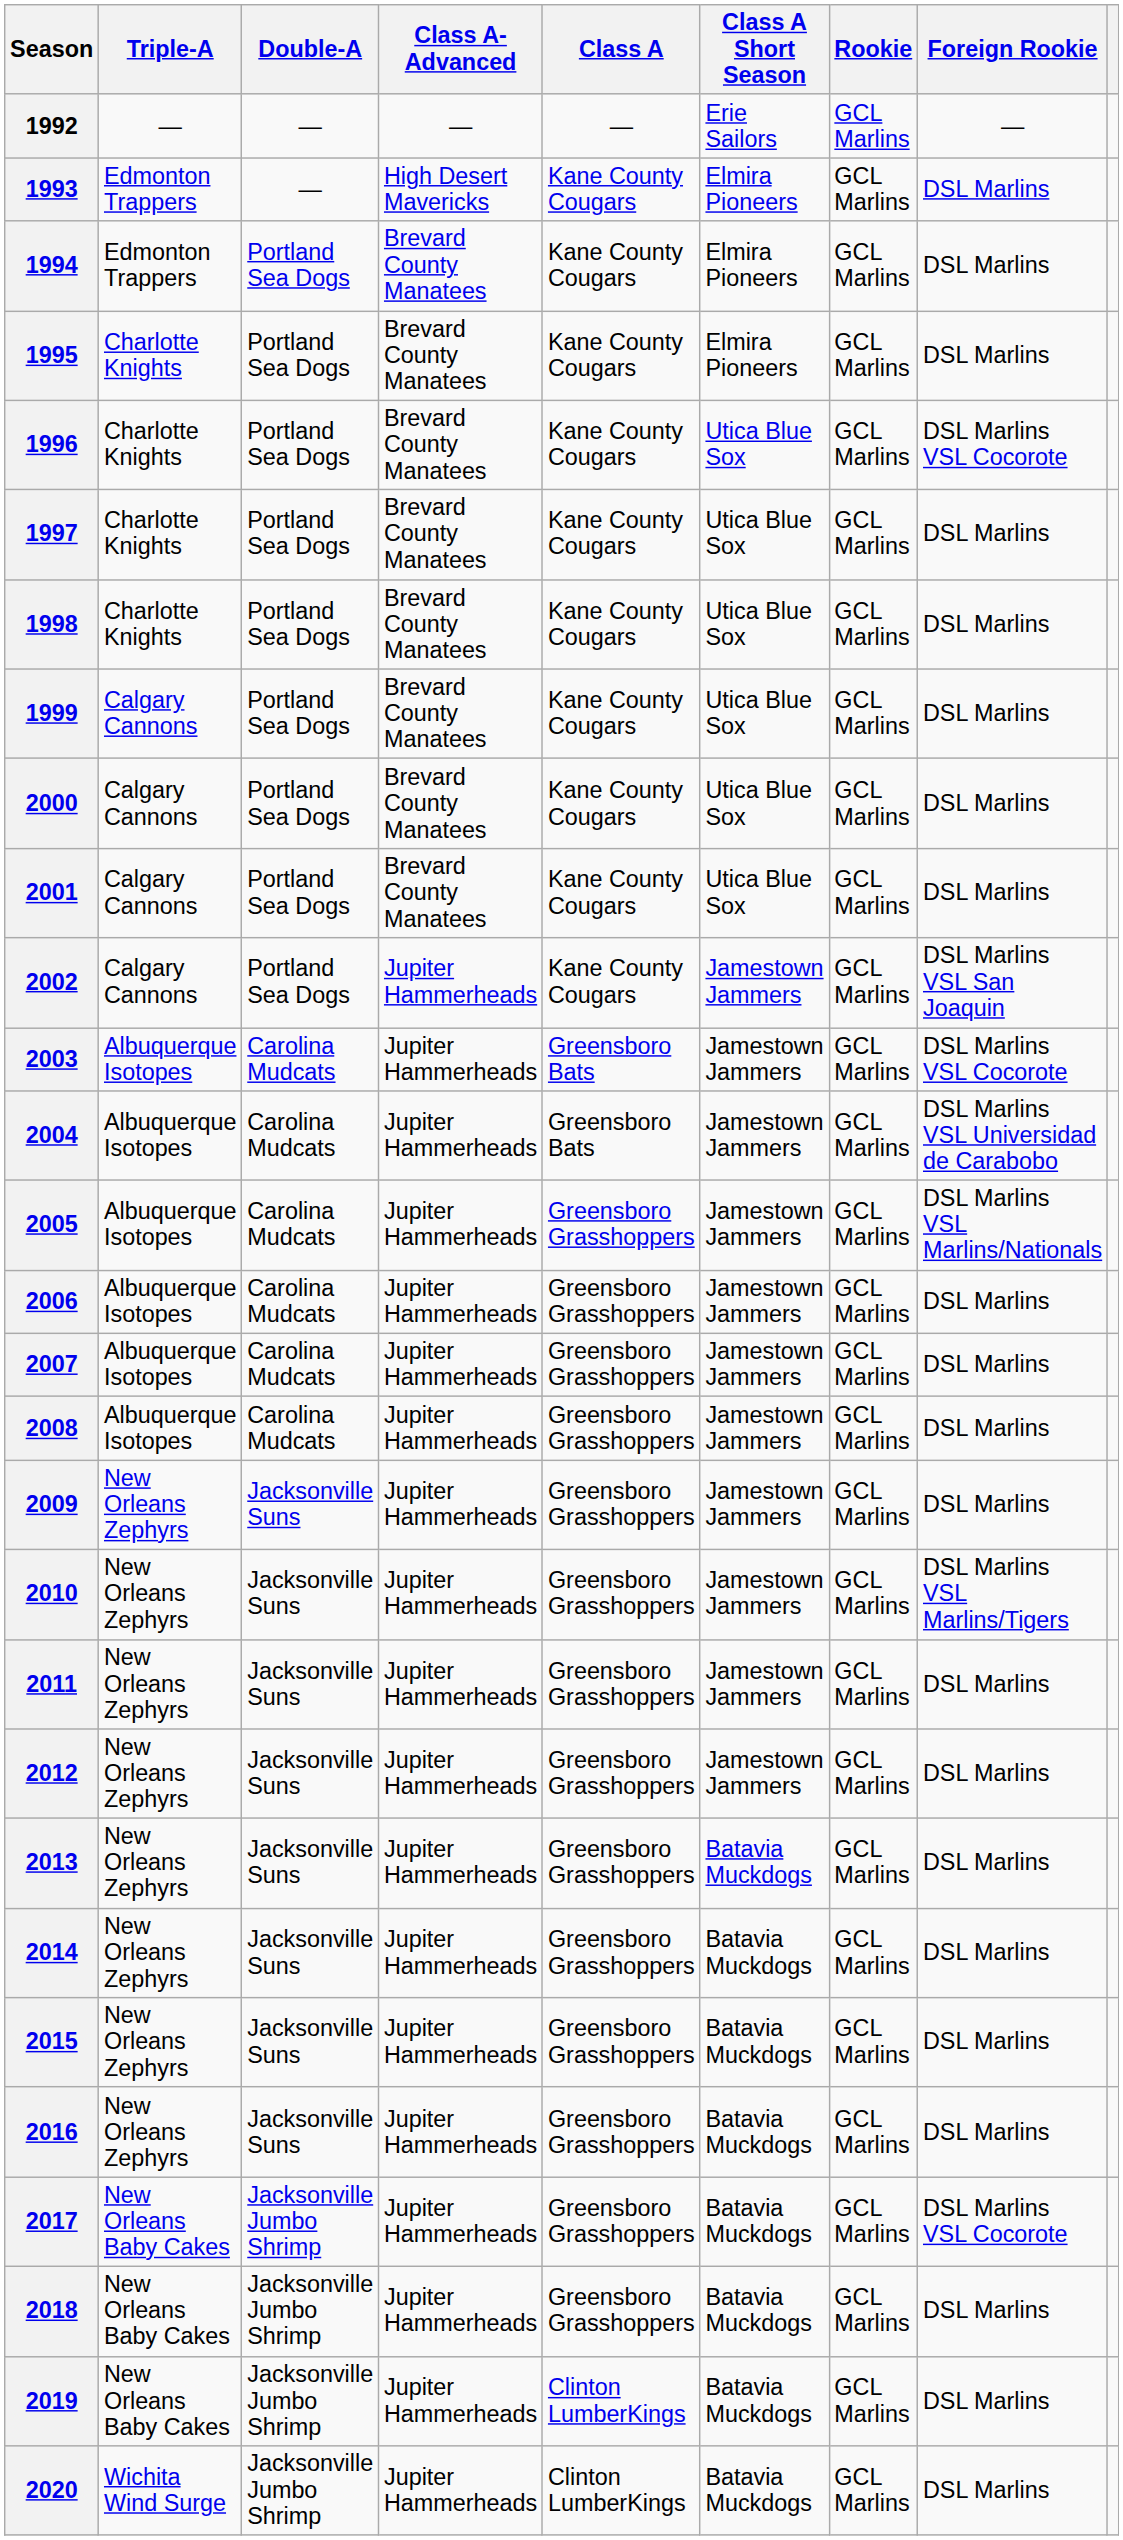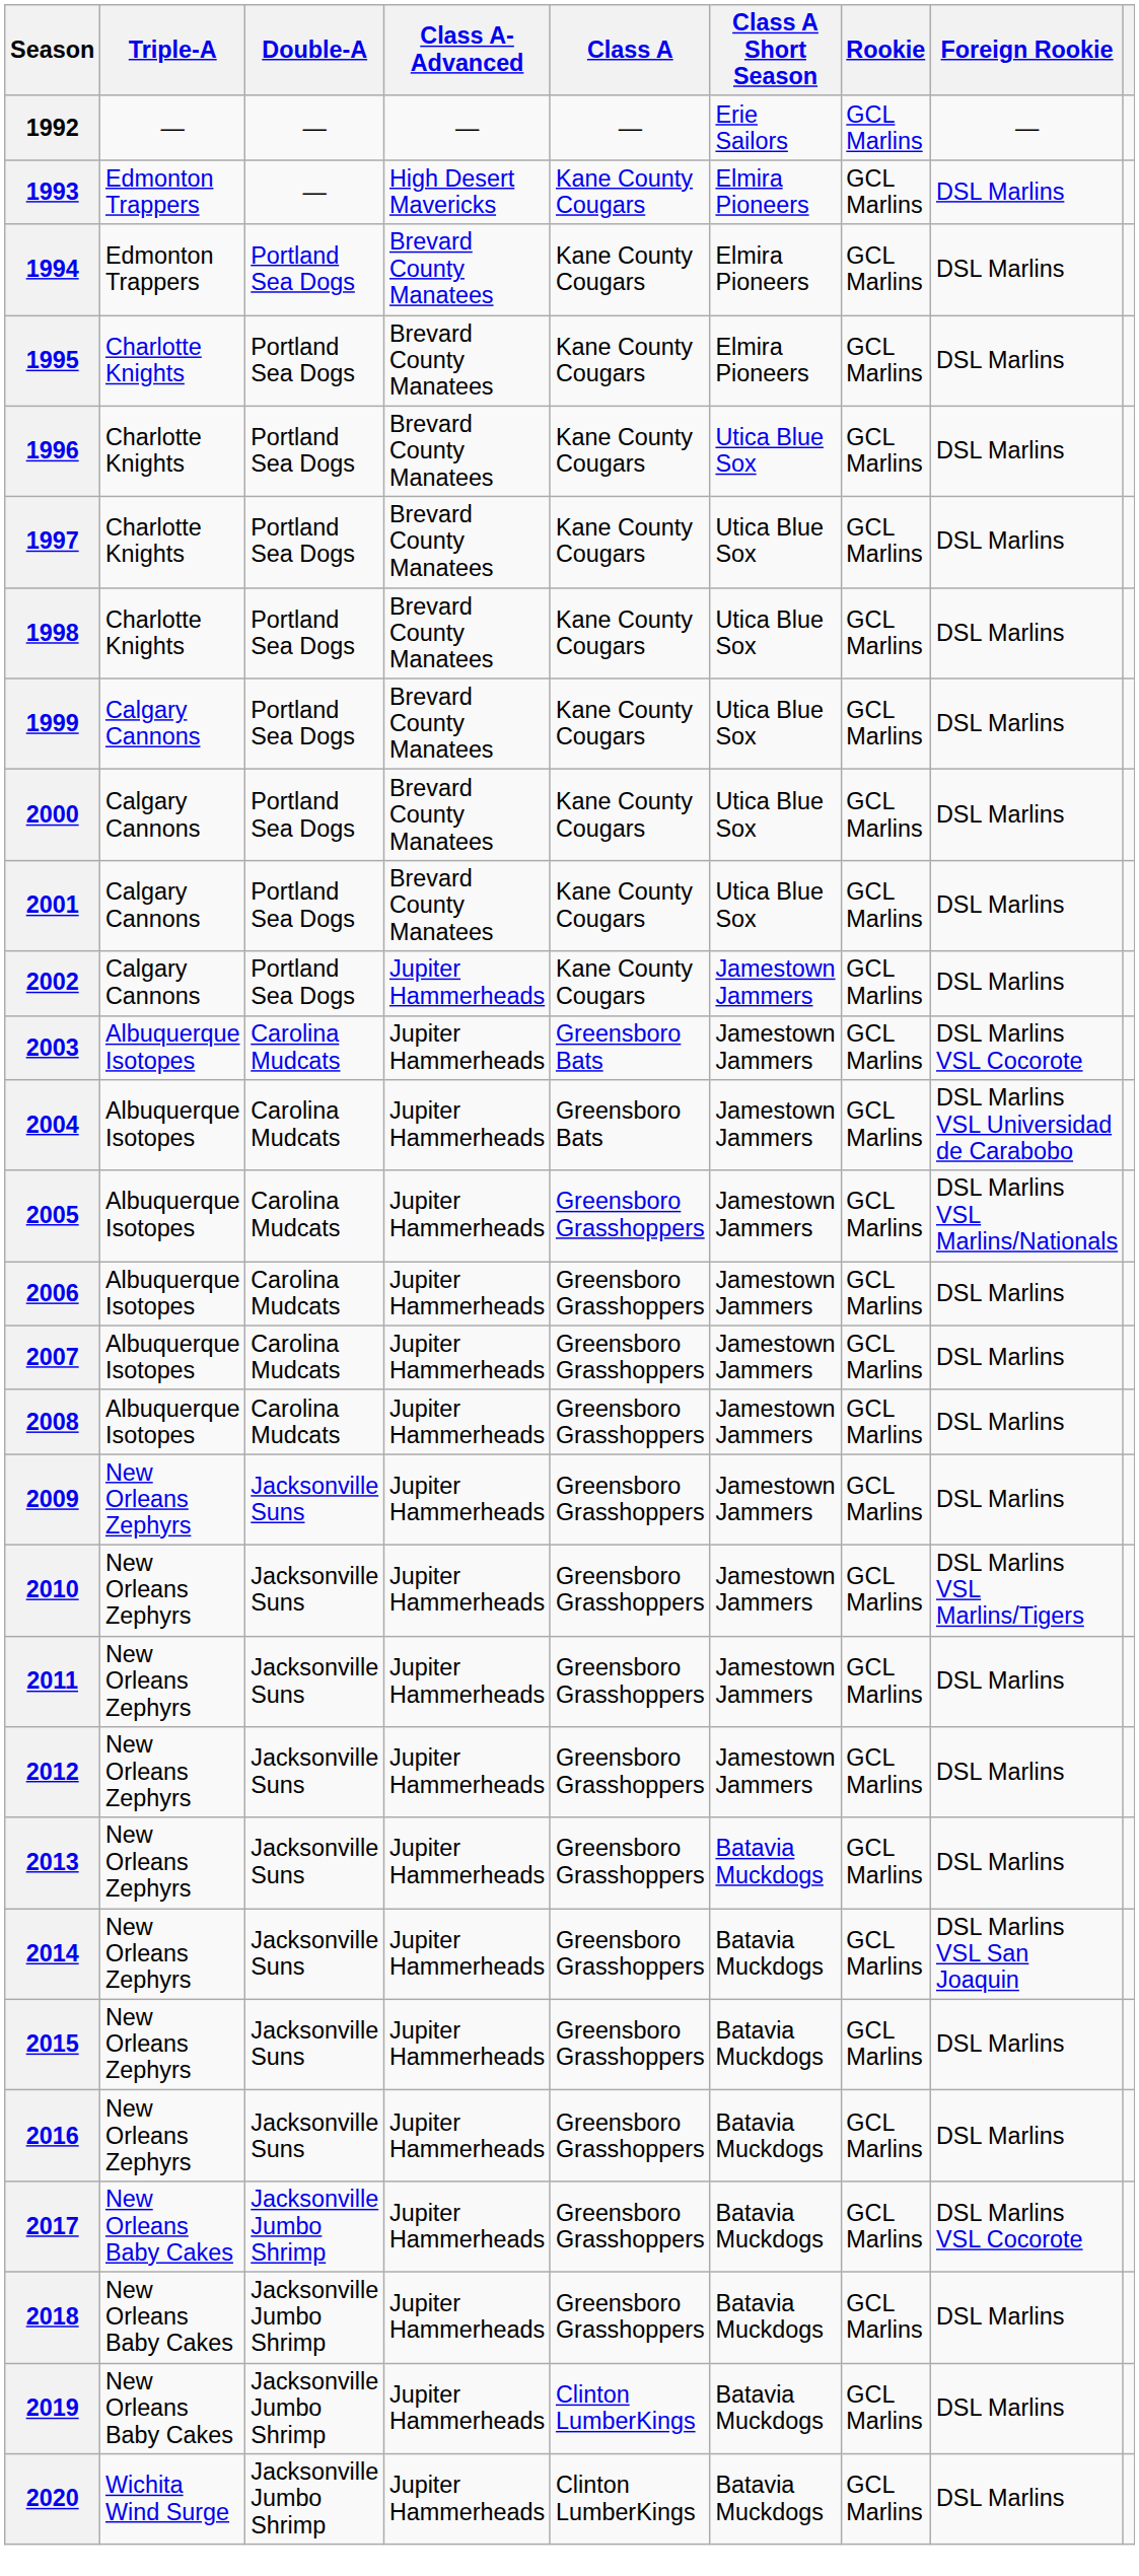1996 | Foreign Rookie: DSL Marlins VSL Cocorote -> DSL Marlins
2002 | Foreign Rookie: DSL Marlins VSL San Joaquin -> DSL Marlins
2014 | Foreign Rookie: DSL Marlins -> DSL Marlins VSL San Joaquin
